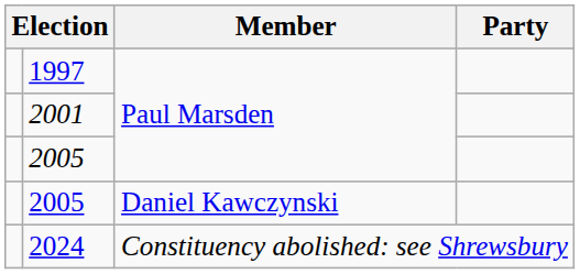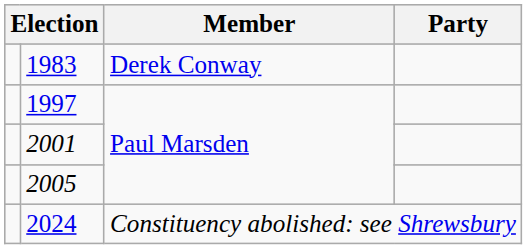+ row: 1983 | Derek Conway
- row: 2005 | Daniel Kawczynski
